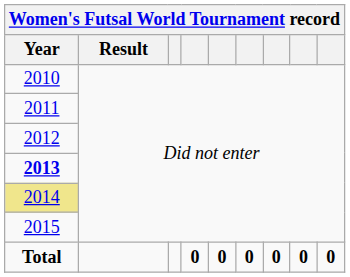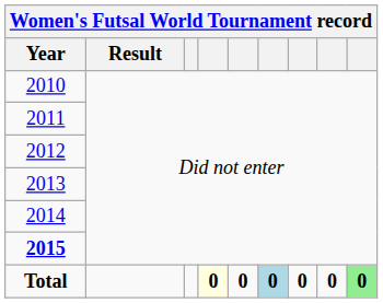2013 | Year: bold -> normal
2014 | Year: khaki background -> no background
2015 | Year: normal -> bold
Total | column 4: no background -> lightyellow background
Total | column 6: no background -> lightblue background
Total | column 9: no background -> lightgreen background
